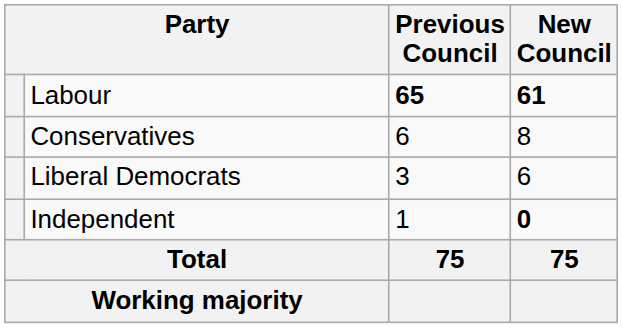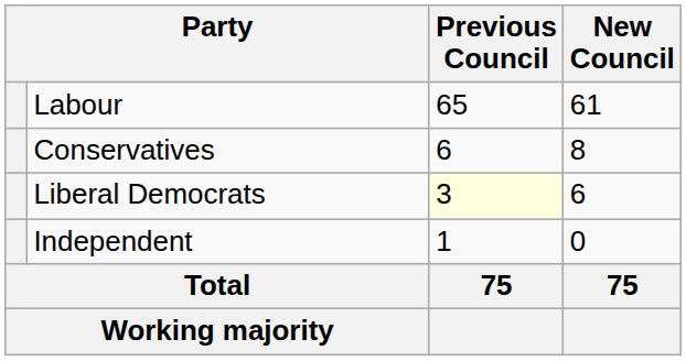Labour | Previous Council: bold -> normal
Labour | New Council: bold -> normal
Liberal Democrats | Previous Council: no background -> lightyellow background
Independent | New Council: bold -> normal
